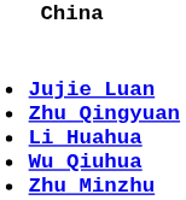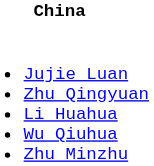row 2 | column 1: bold -> normal
